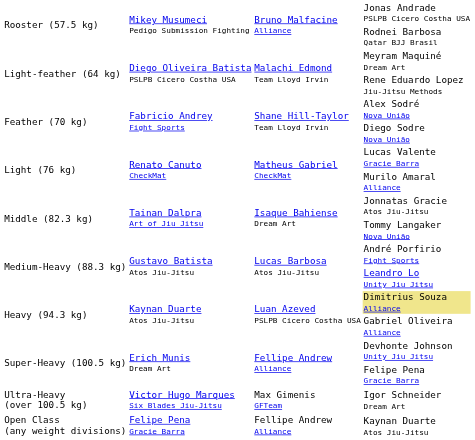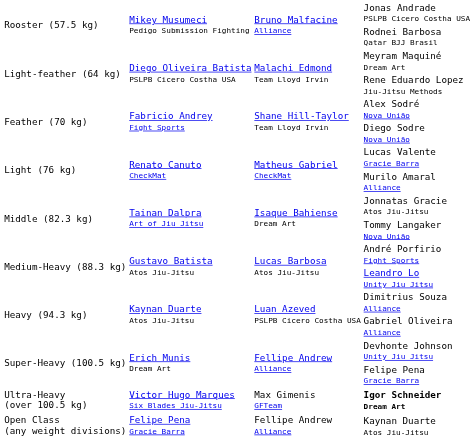Dimitrius Souza Alliance | column 4: khaki background -> no background
Igor Schneider Dream Art | column 4: normal -> bold
